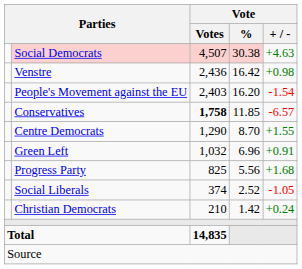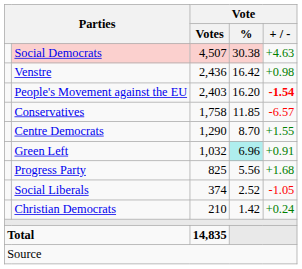People's Movement against the EU | Vote / + / -: normal -> bold
Conservatives | Vote / Votes: bold -> normal
Green Left | Vote / %: no background -> paleturquoise background
